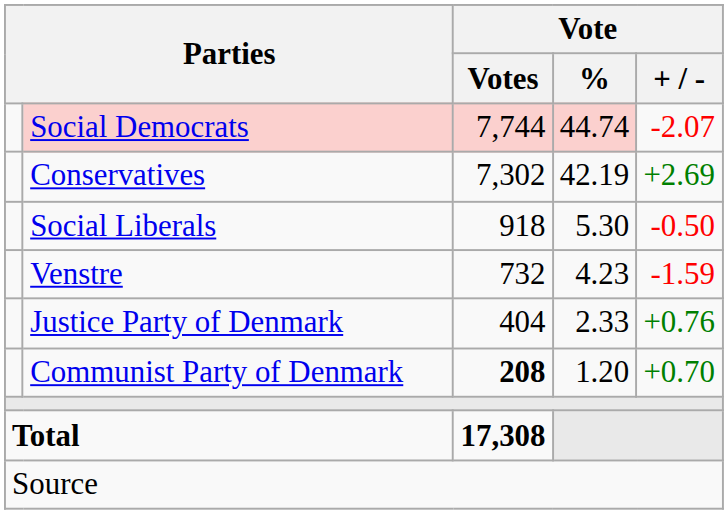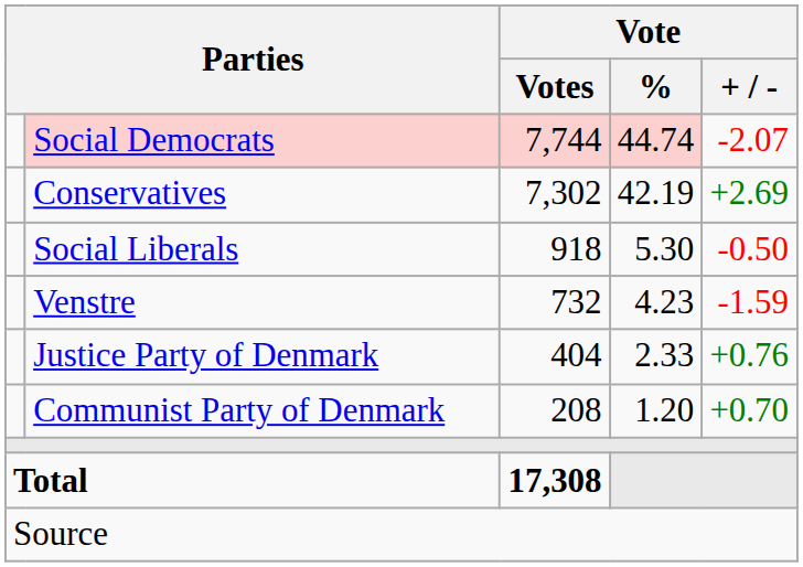Communist Party of Denmark | Vote / Votes: bold -> normal
